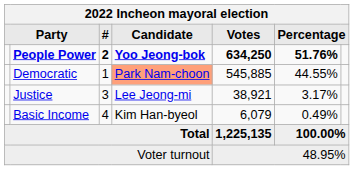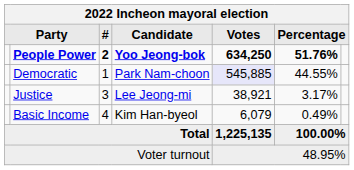Democratic | Candidate: lightsalmon background -> no background
Democratic | Votes: no background -> lavender background
